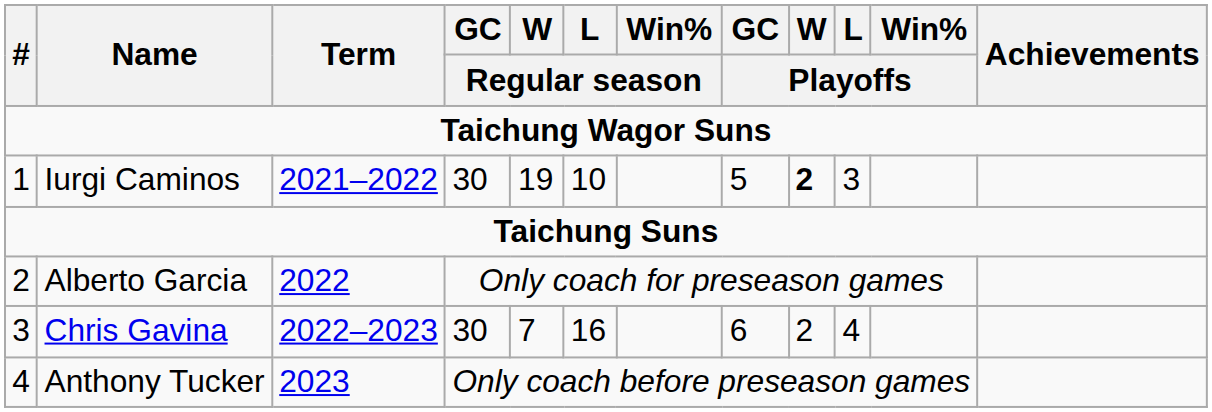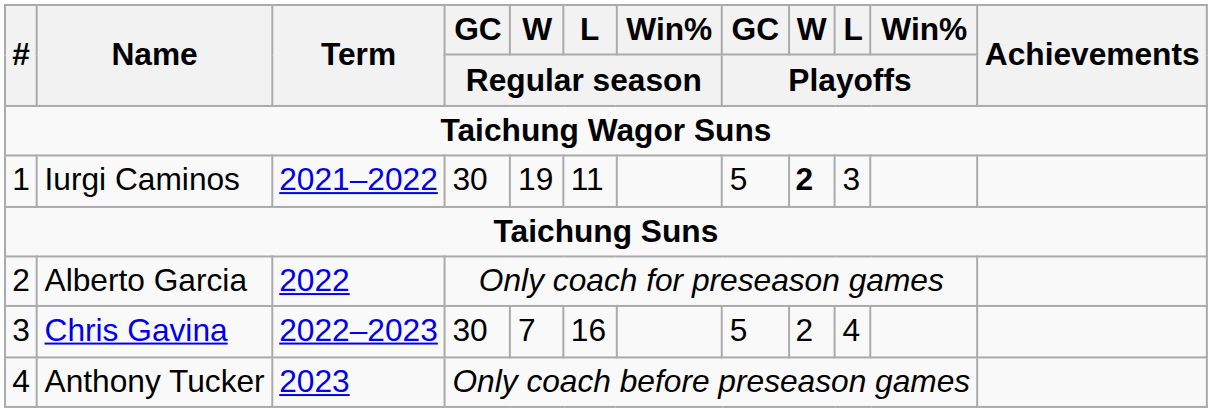Iurgi Caminos | L / Regular season: 10 -> 11
Chris Gavina | GC / Playoffs: 6 -> 5
